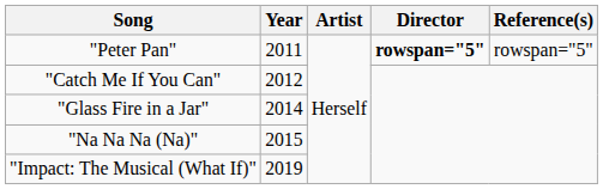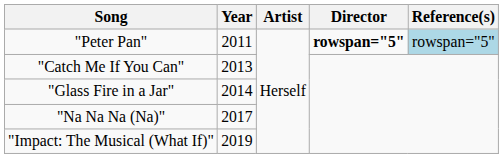"Peter Pan" | Reference(s): no background -> lightblue background
"Catch Me If You Can" | Year: 2012 -> 2013
"Na Na Na (Na)" | Year: 2015 -> 2017
